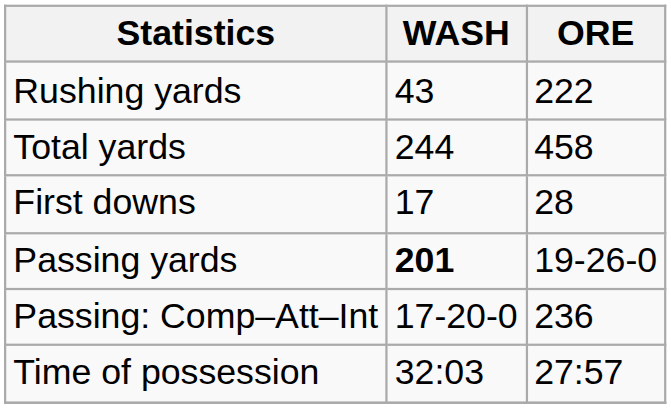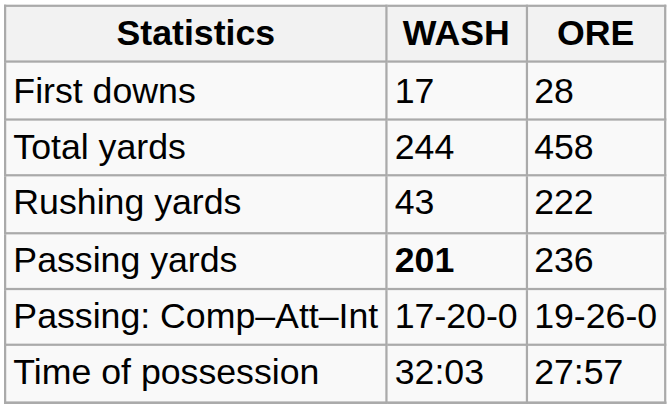rows swapped: First downs <-> Rushing yards
Passing yards | ORE: 19-26-0 -> 236
Passing: Comp–Att–Int | ORE: 236 -> 19-26-0
